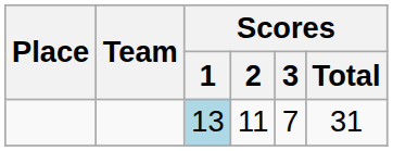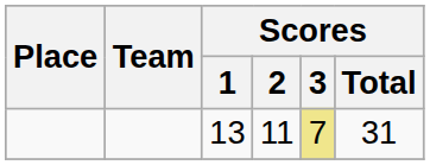row 3 | Scores / 1: lightblue background -> no background
row 3 | Scores / 3: no background -> khaki background
